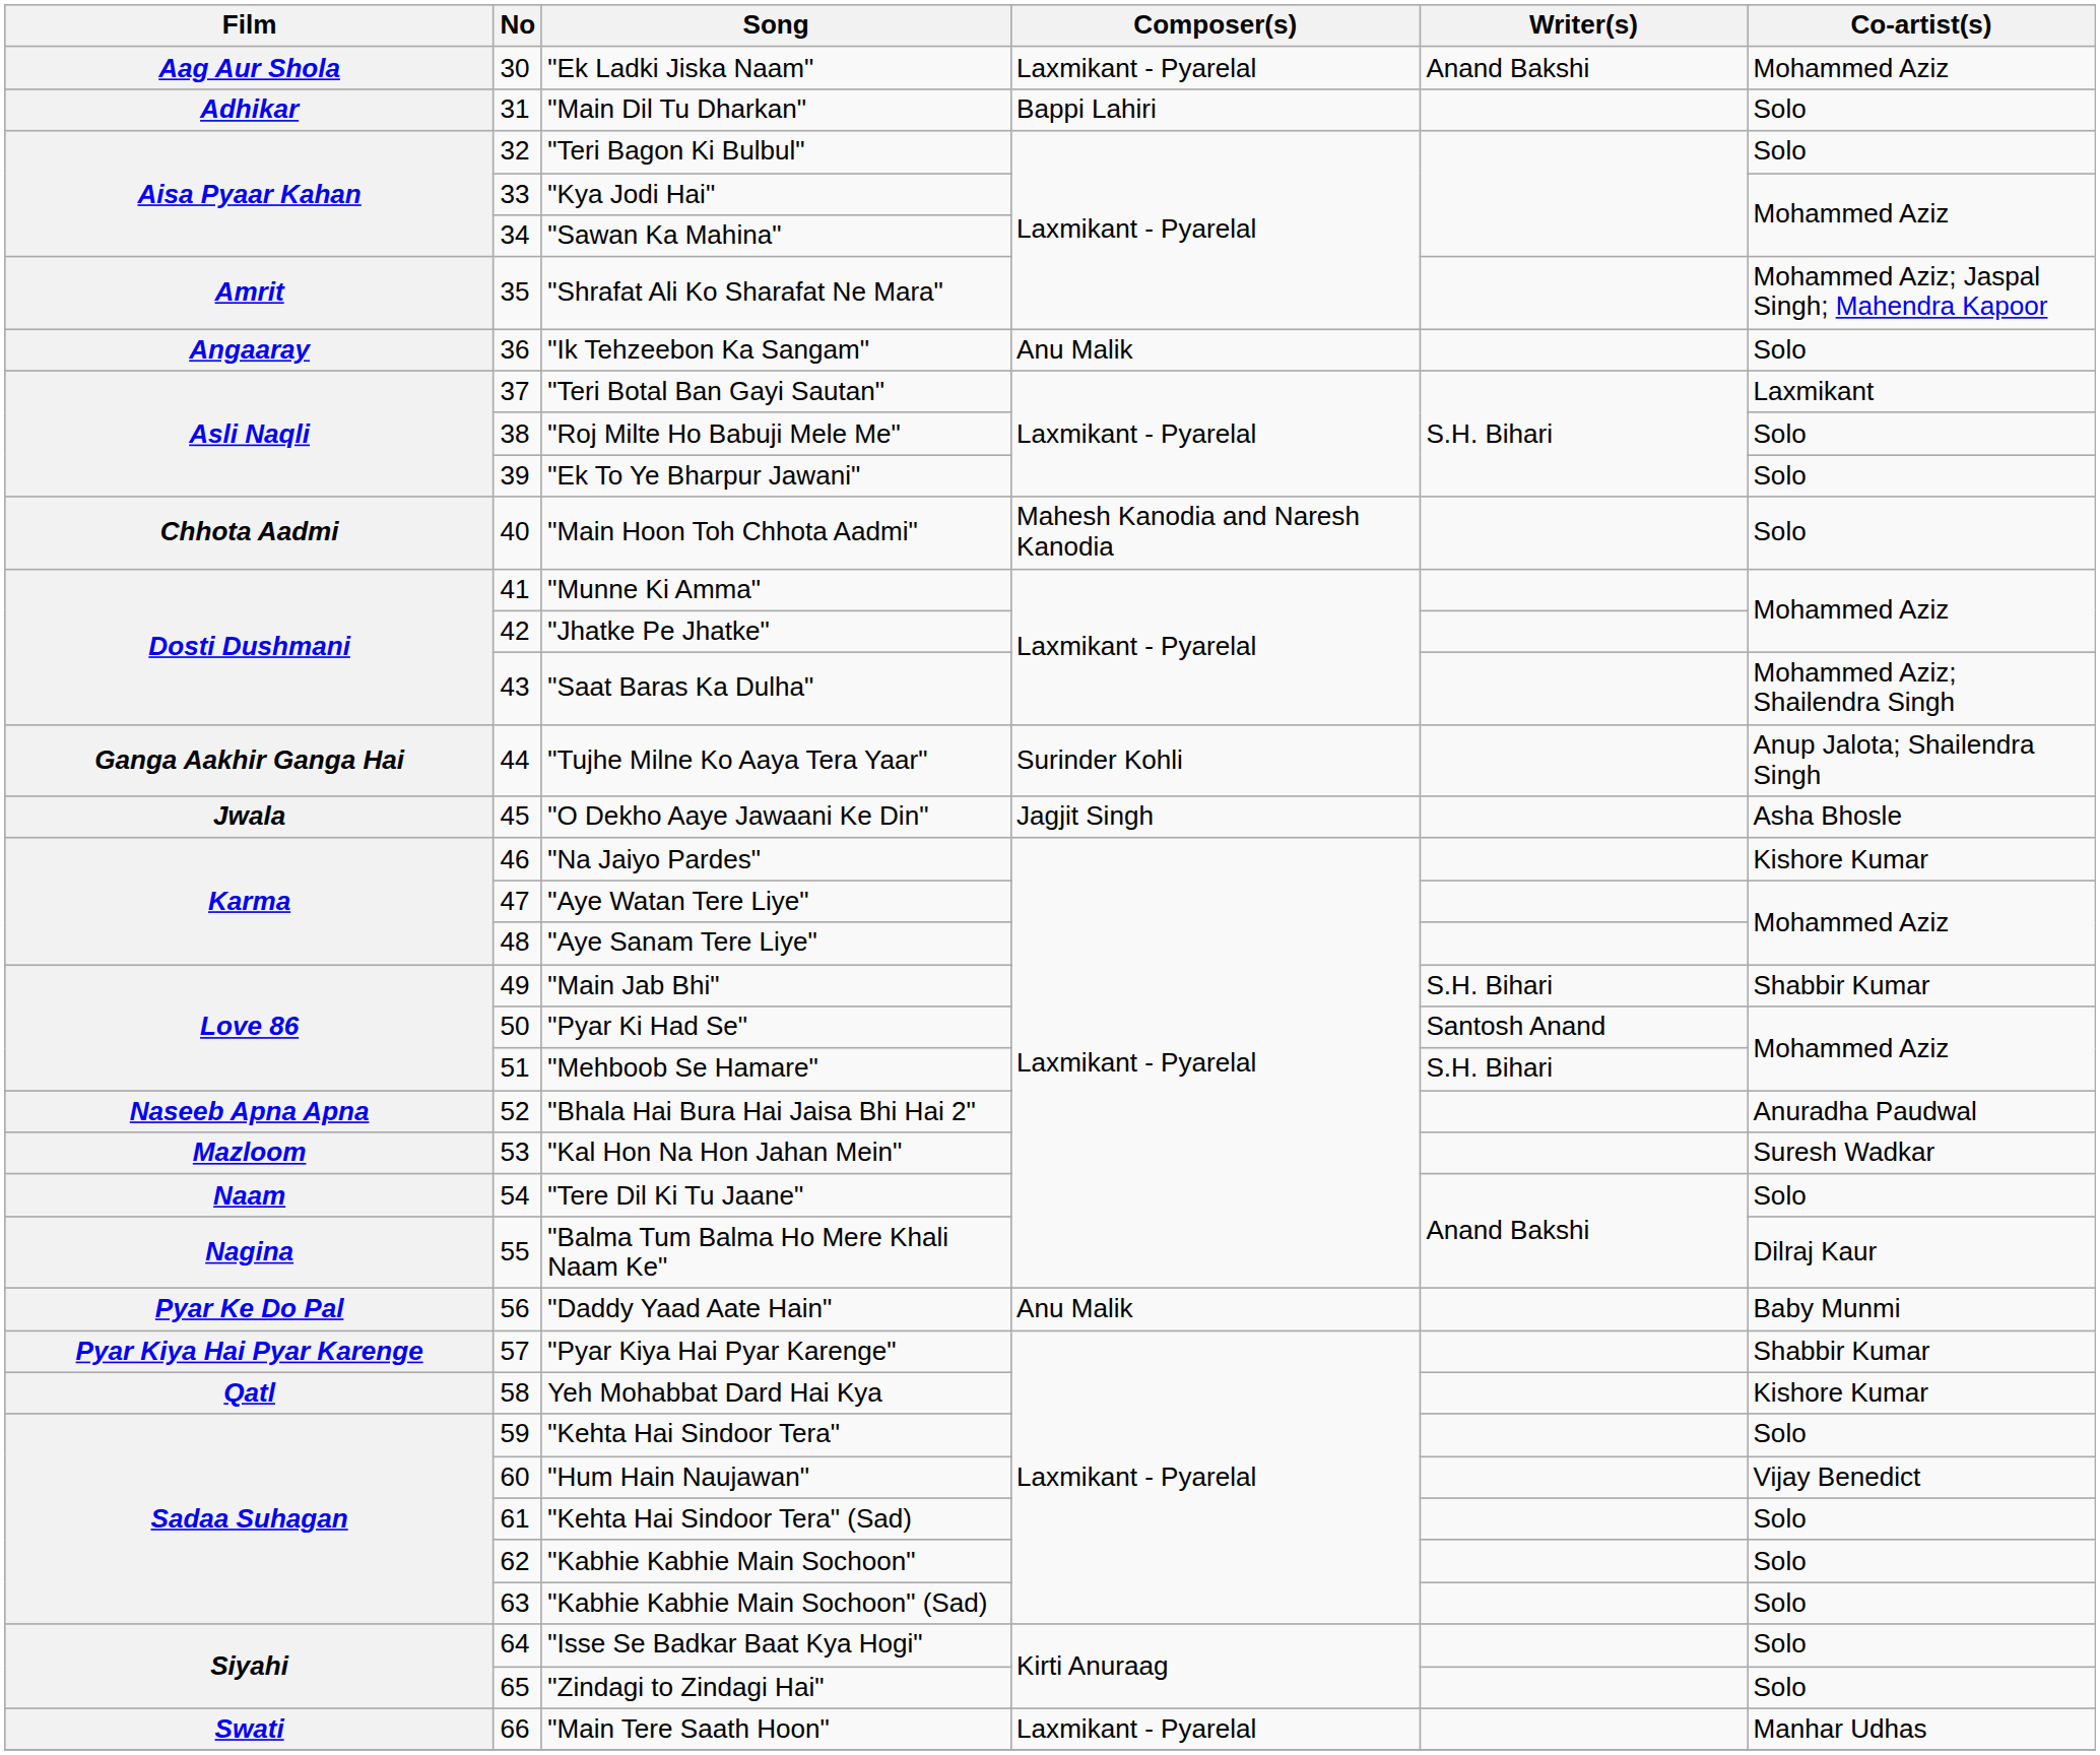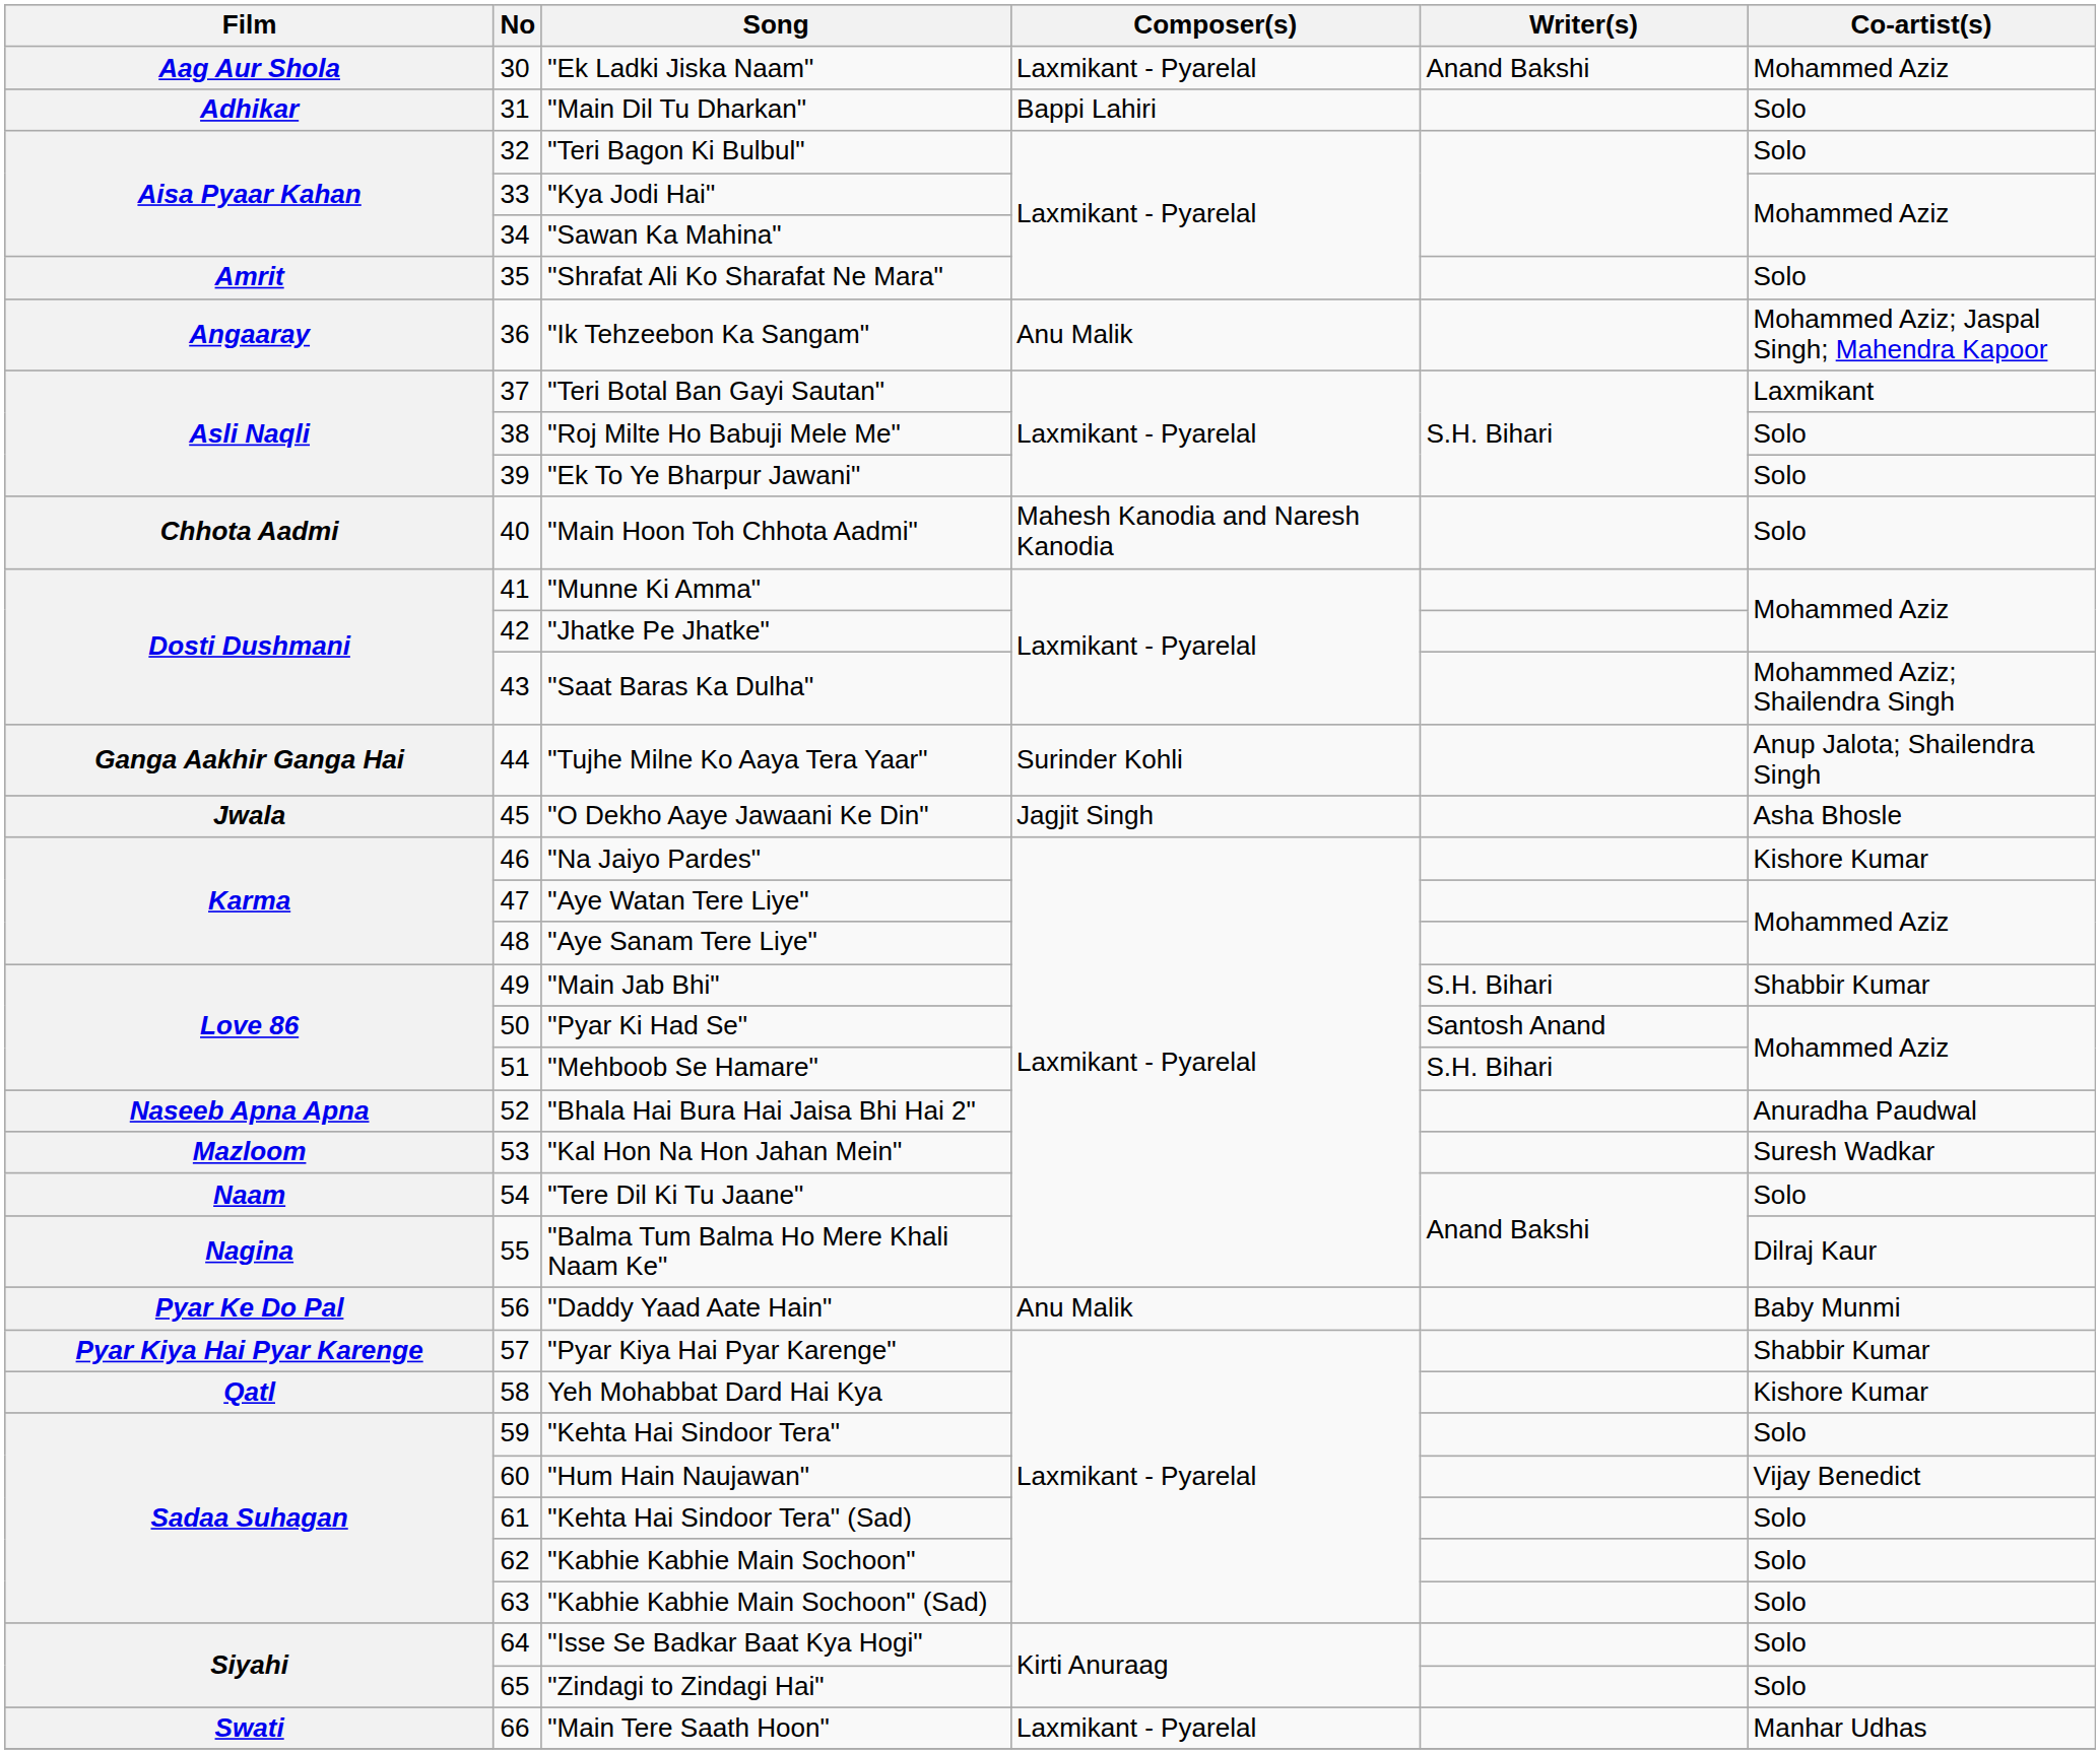"Shrafat Ali Ko Sharafat Ne Mara" | Co-artist(s): Mohammed Aziz; Jaspal Singh; Mahendra Kapoor -> Solo
"Ik Tehzeebon Ka Sangam" | Co-artist(s): Solo -> Mohammed Aziz; Jaspal Singh; Mahendra Kapoor
